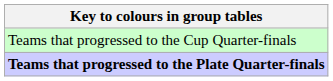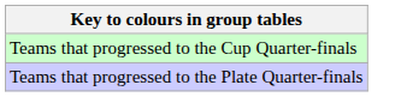row 3 | column 1: bold -> normal
